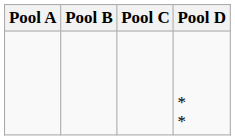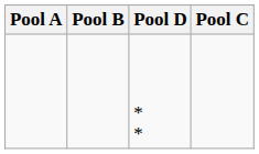columns swapped: Pool C <-> Pool D
